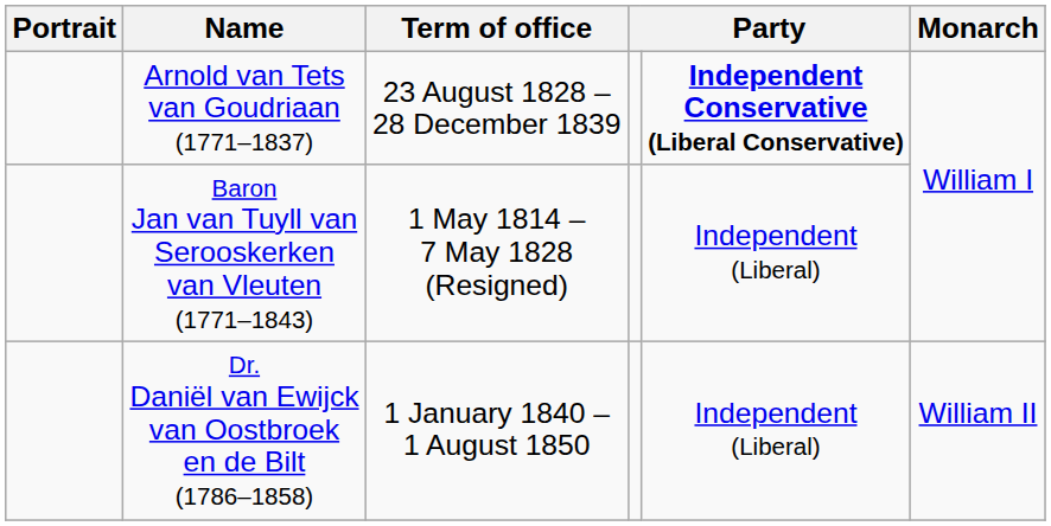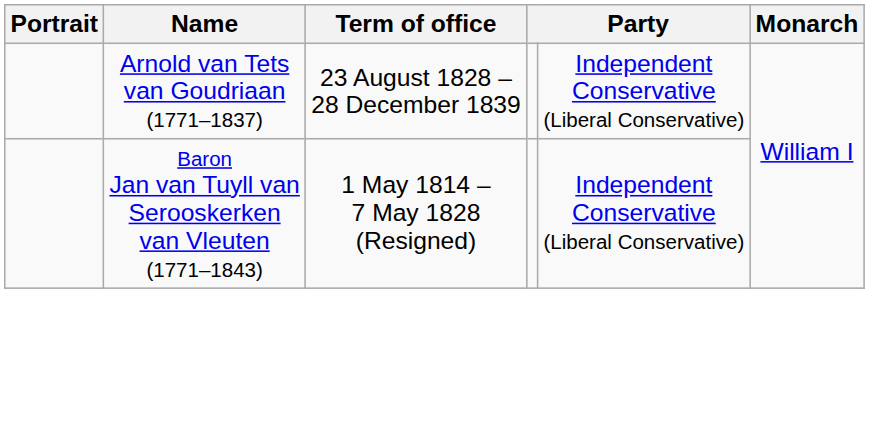Arnold van Tets van Goudriaan (1771–1837) | column 5: bold -> normal
Baron Jan van Tuyll van Serooskerken van Vleuten (1771–1843) | column 5: Independent (Liberal) -> Independent Conservative (Liberal Conservative)
- row: Dr. Daniël van Ewijck van Oostbroek en de Bilt (1786–1858) | 1 January 1840 – 1 August 1850 | Independent (Liberal) | William II
